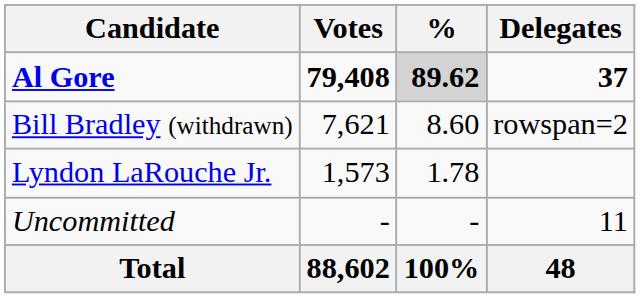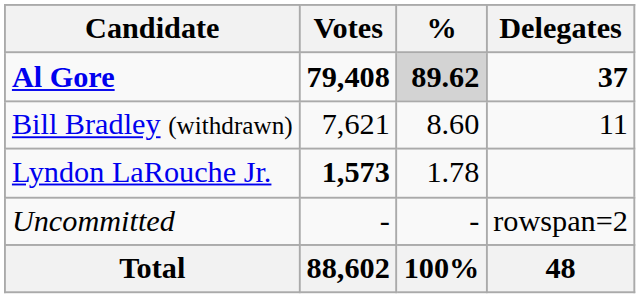Bill Bradley (withdrawn) | Delegates: rowspan=2 -> 11
Lyndon LaRouche Jr. | Votes: normal -> bold
Uncommitted | Delegates: 11 -> rowspan=2
